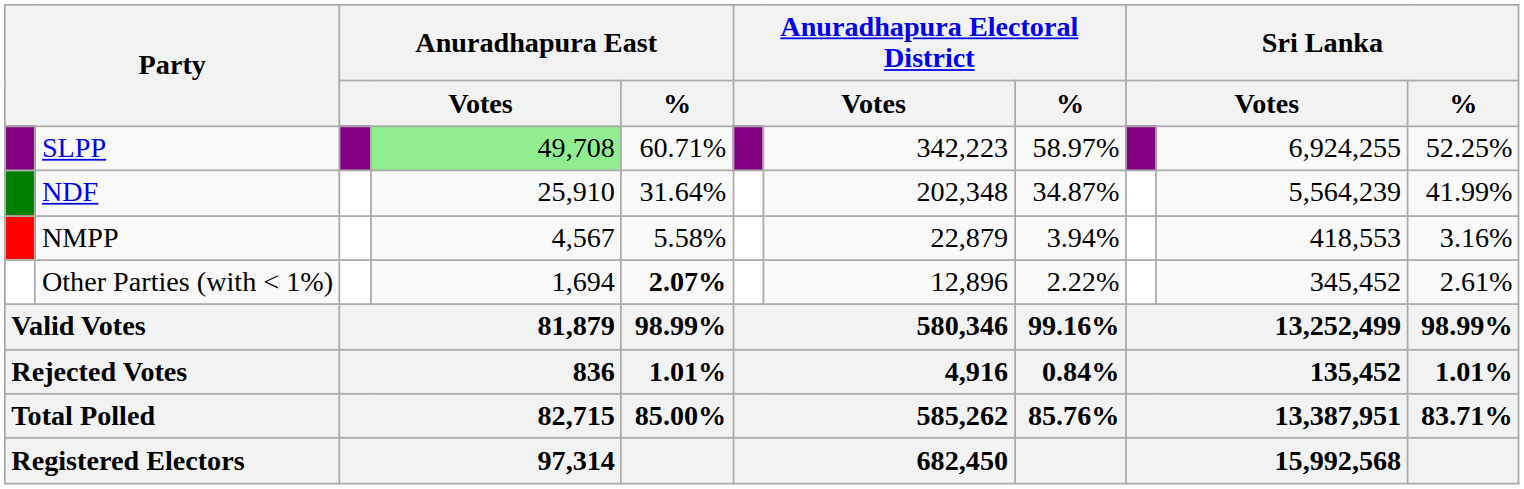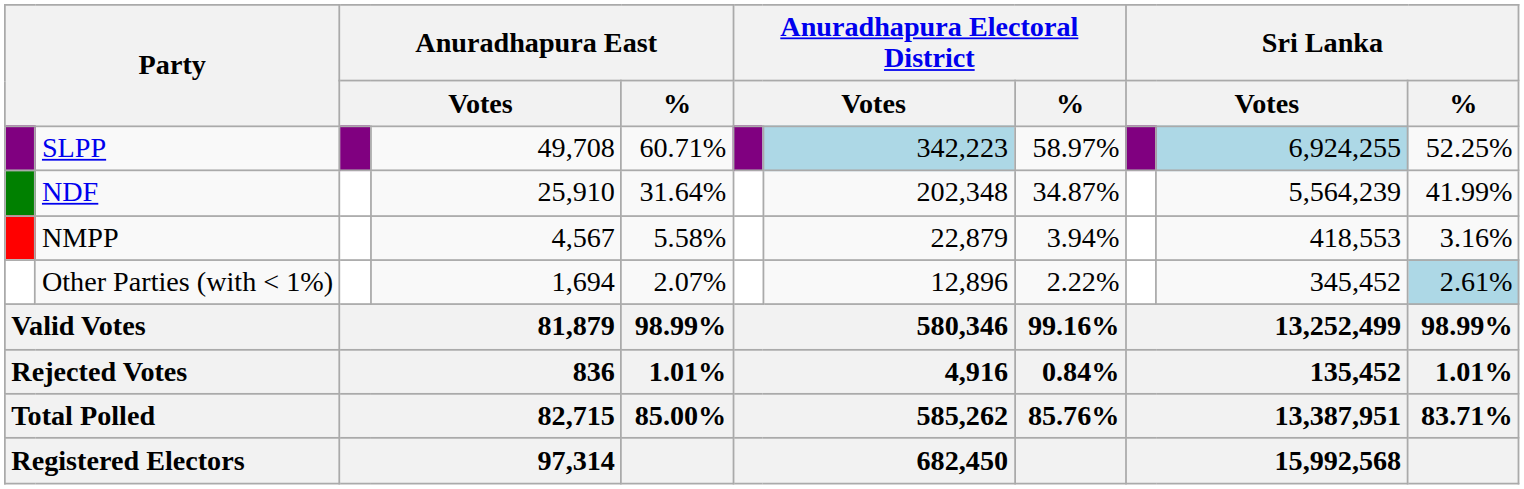SLPP | column 4: lightgreen background -> no background
SLPP | column 7: no background -> lightblue background
SLPP | column 10: no background -> lightblue background
Other Parties (with < 1%) | Anuradhapura East / %: bold -> normal
Other Parties (with < 1%) | Sri Lanka / %: no background -> lightblue background
